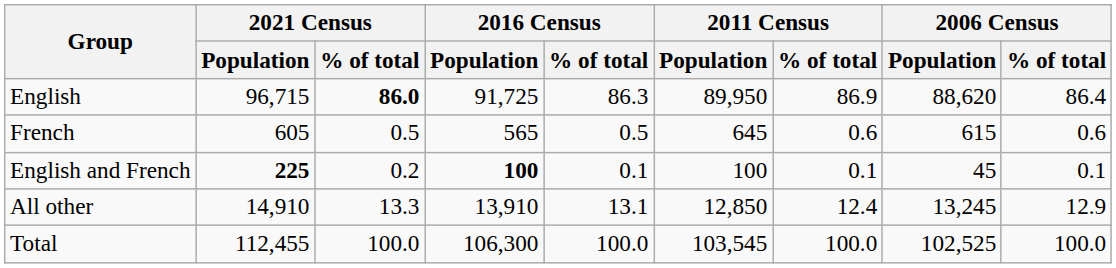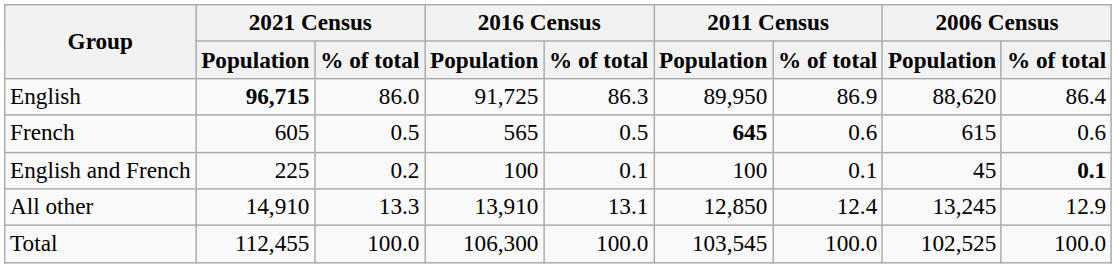English | 2021 Census / Population: normal -> bold
English | 2021 Census / % of total: bold -> normal
French | 2011 Census / Population: normal -> bold
English and French | 2021 Census / Population: bold -> normal
English and French | 2016 Census / Population: bold -> normal
English and French | 2006 Census / % of total: normal -> bold
